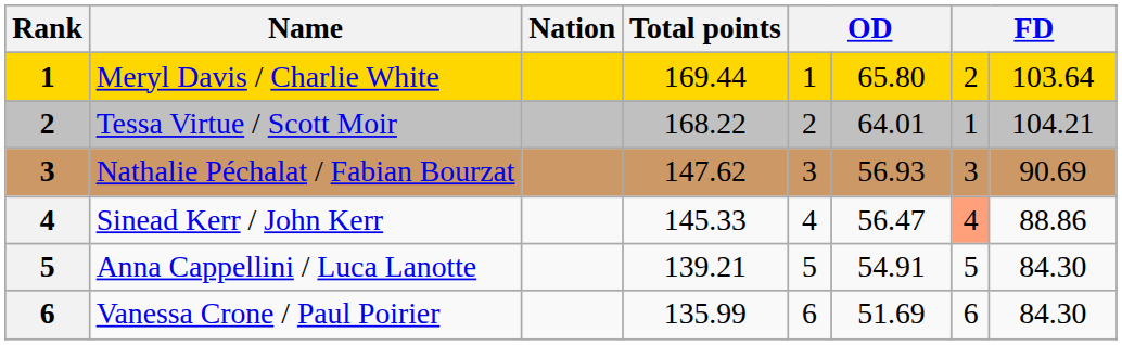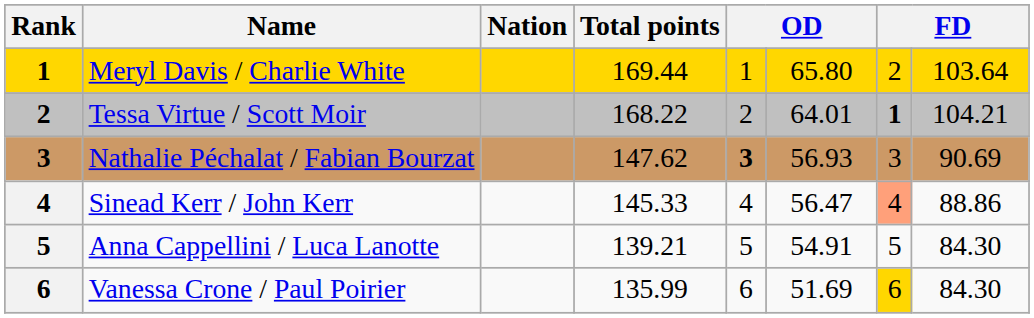Tessa Virtue / Scott Moir | column 7: normal -> bold
Nathalie Péchalat / Fabian Bourzat | column 5: normal -> bold
Vanessa Crone / Paul Poirier | column 7: no background -> gold background
